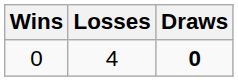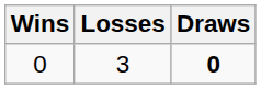row 2 | Losses: 4 -> 3
